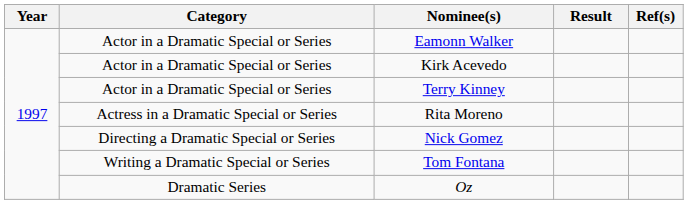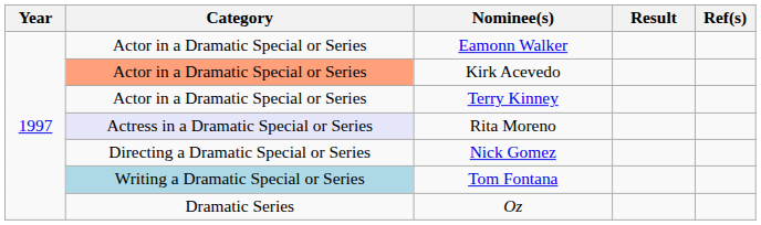Kirk Acevedo | Category: no background -> lightsalmon background
Rita Moreno | Category: no background -> lavender background
Tom Fontana | Category: no background -> lightblue background
